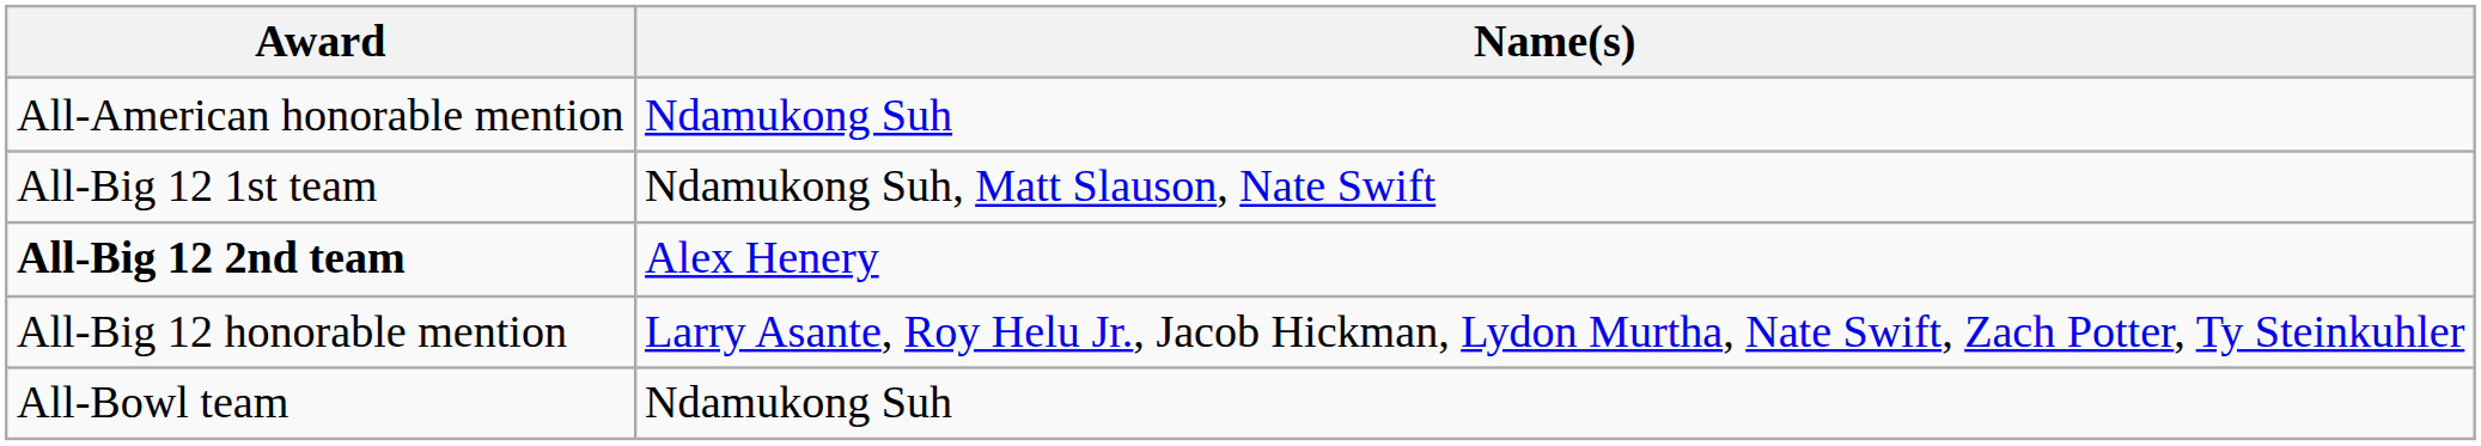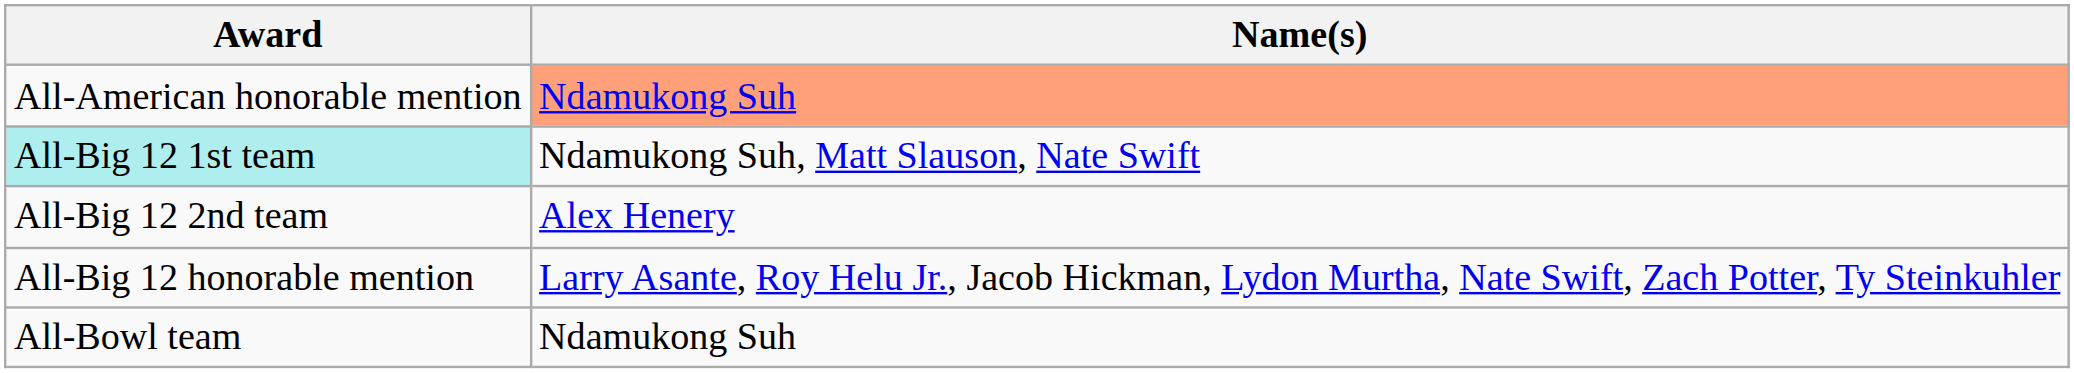row 2 | Name(s): no background -> lightsalmon background
row 3 | Award: no background -> paleturquoise background
row 4 | Award: bold -> normal
